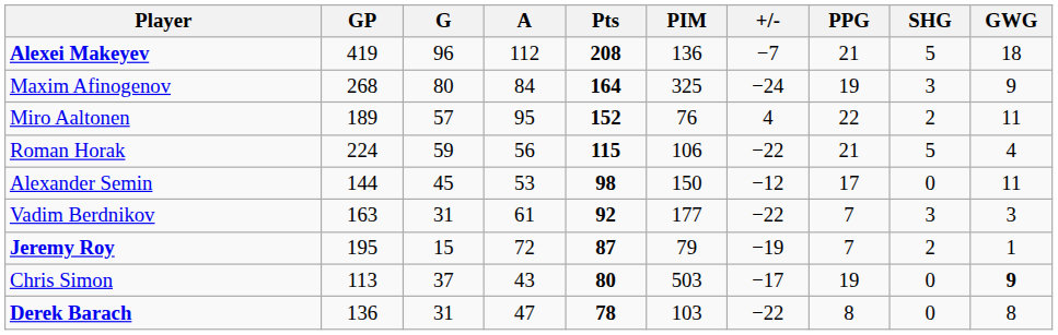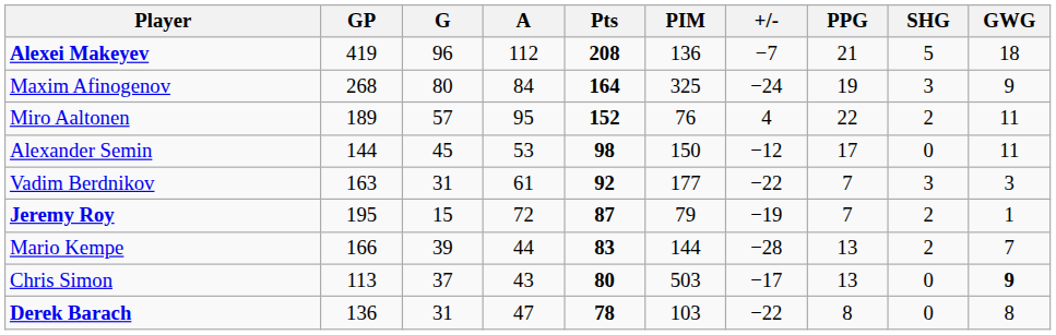- row: Roman Horak | 224 | 59 | 56 | 115 | 106 | −22 | 21 | 5 | 4
+ row: Mario Kempe | 166 | 39 | 44 | 83 | 144 | −28 | 13 | 2 | 7
Chris Simon | PPG: 19 -> 13
